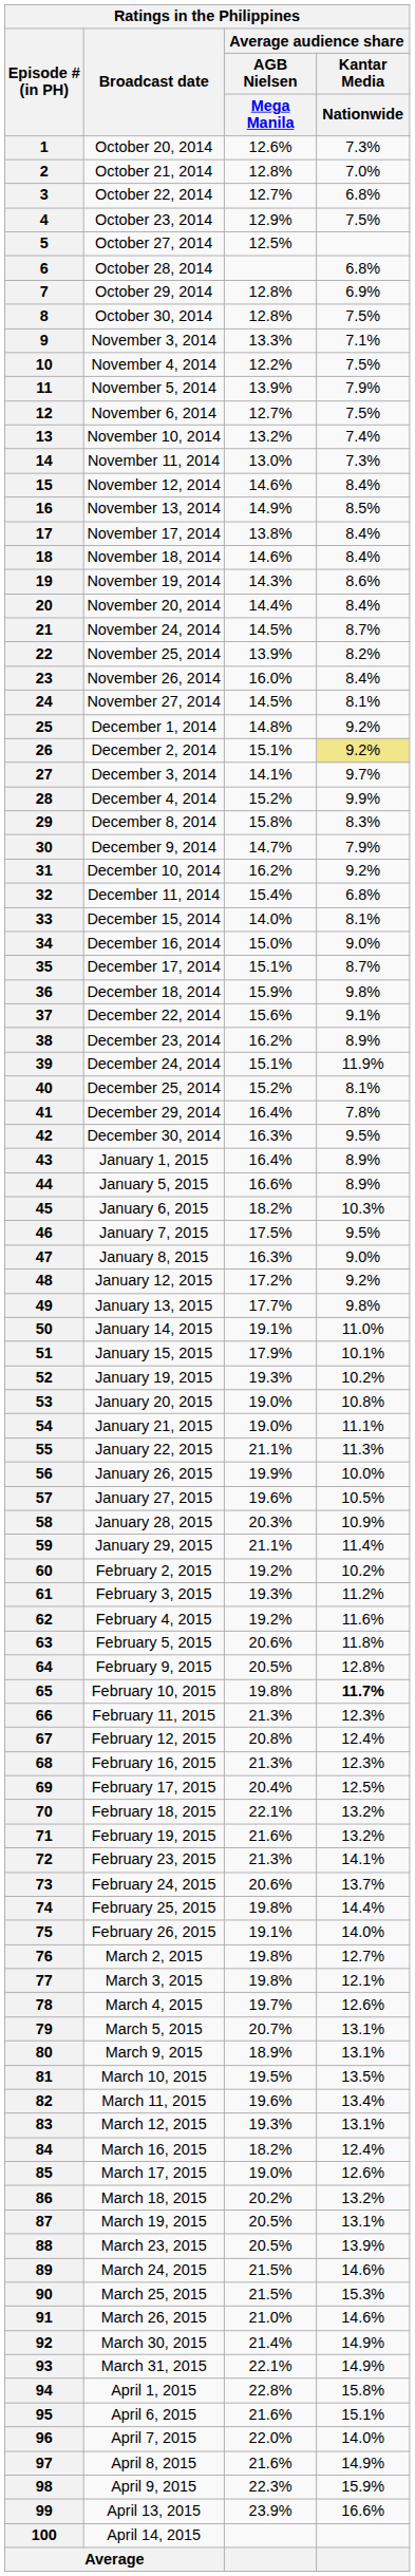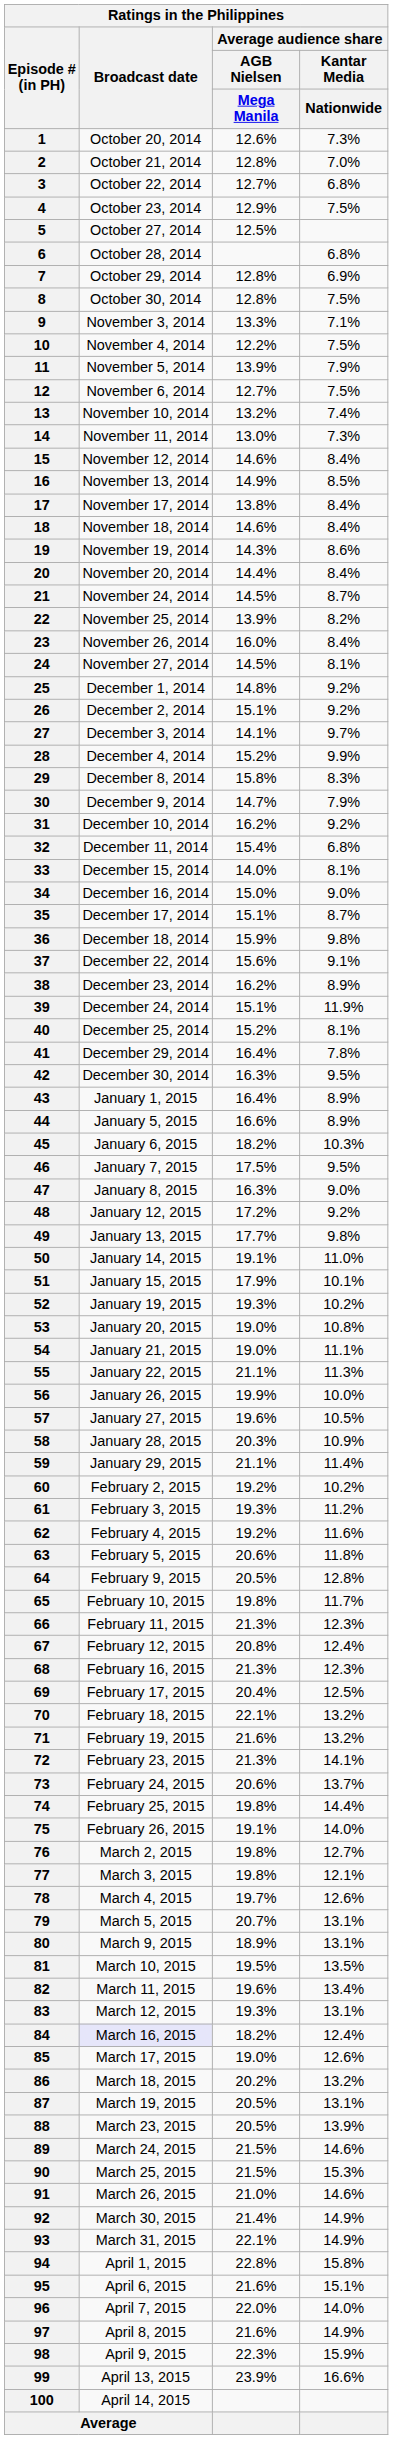26 | Average audience share / Kantar Media / Nationwide: khaki background -> no background
65 | Average audience share / Kantar Media / Nationwide: bold -> normal
84 | Broadcast date: no background -> lavender background
